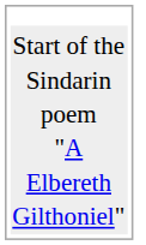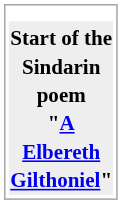row 1 | column 1: normal -> bold
